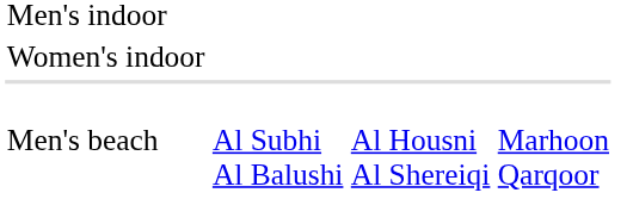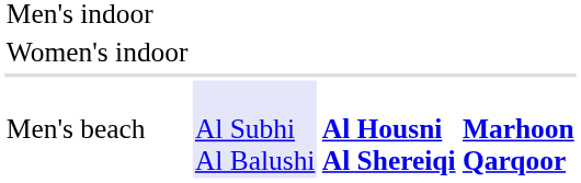Men's beach | column 2: no background -> lavender background
Men's beach | column 3: normal -> bold
Men's beach | column 4: normal -> bold
